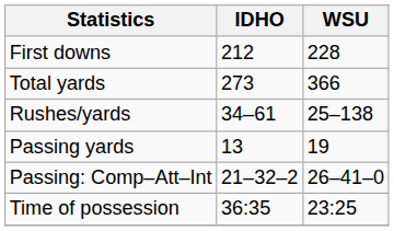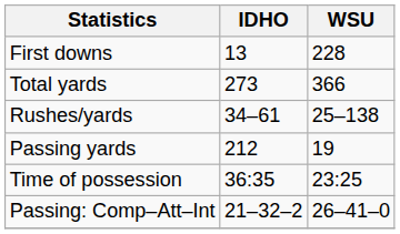First downs | IDHO: 212 -> 13
Passing yards | IDHO: 13 -> 212
rows swapped: Passing: Comp–Att–Int <-> Time of possession
